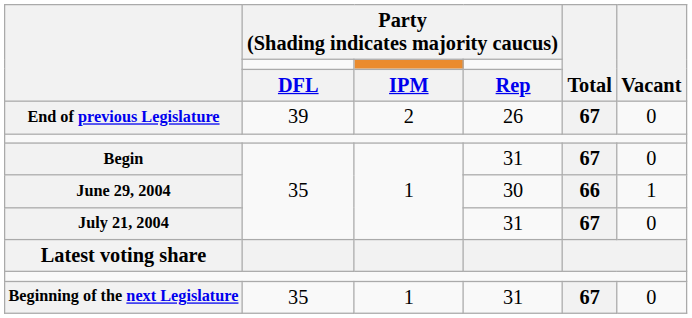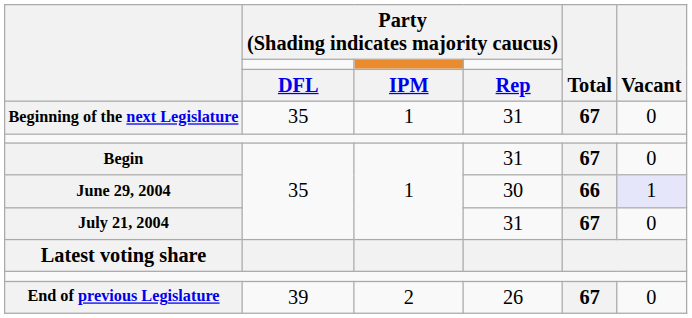rows swapped: End of previous Legislature <-> Beginning of the next Legislature
June 29, 2004 | Vacant: no background -> lavender background
